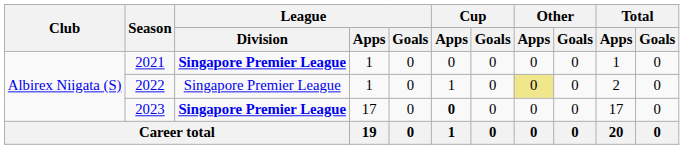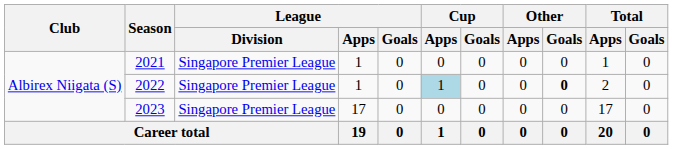2021 | League / Division: bold -> normal
2022 | Cup / Apps: no background -> lightblue background
2022 | Other / Apps: khaki background -> no background
2022 | Other / Goals: normal -> bold
2023 | League / Division: bold -> normal
2023 | Cup / Apps: bold -> normal
